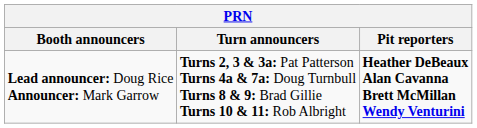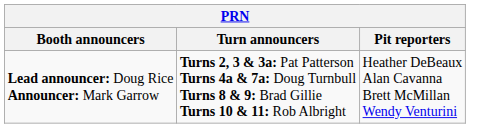Lead announcer: Doug Rice Announcer: Mark Garrow | Pit reporters: bold -> normal
